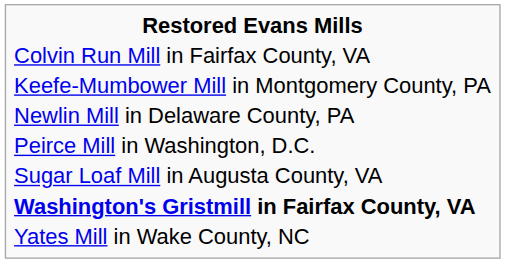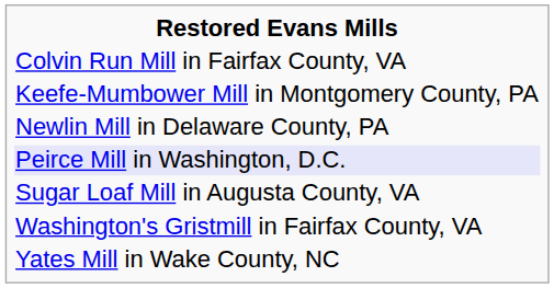row 5 | column 1: no background -> lavender background
row 7 | column 1: bold -> normal
